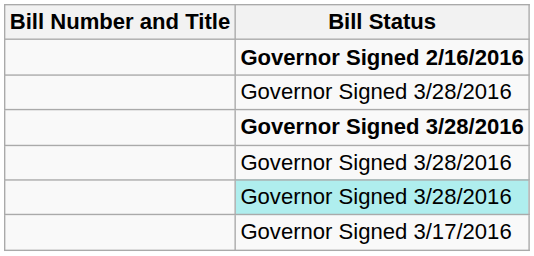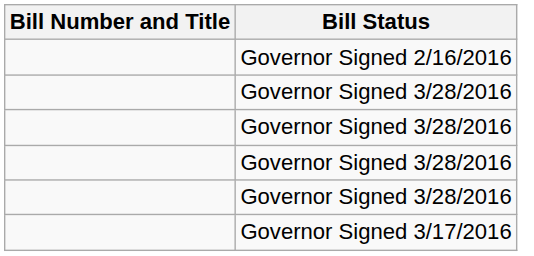row 2 | Bill Status: bold -> normal
row 4 | Bill Status: bold -> normal
row 6 | Bill Status: paleturquoise background -> no background
